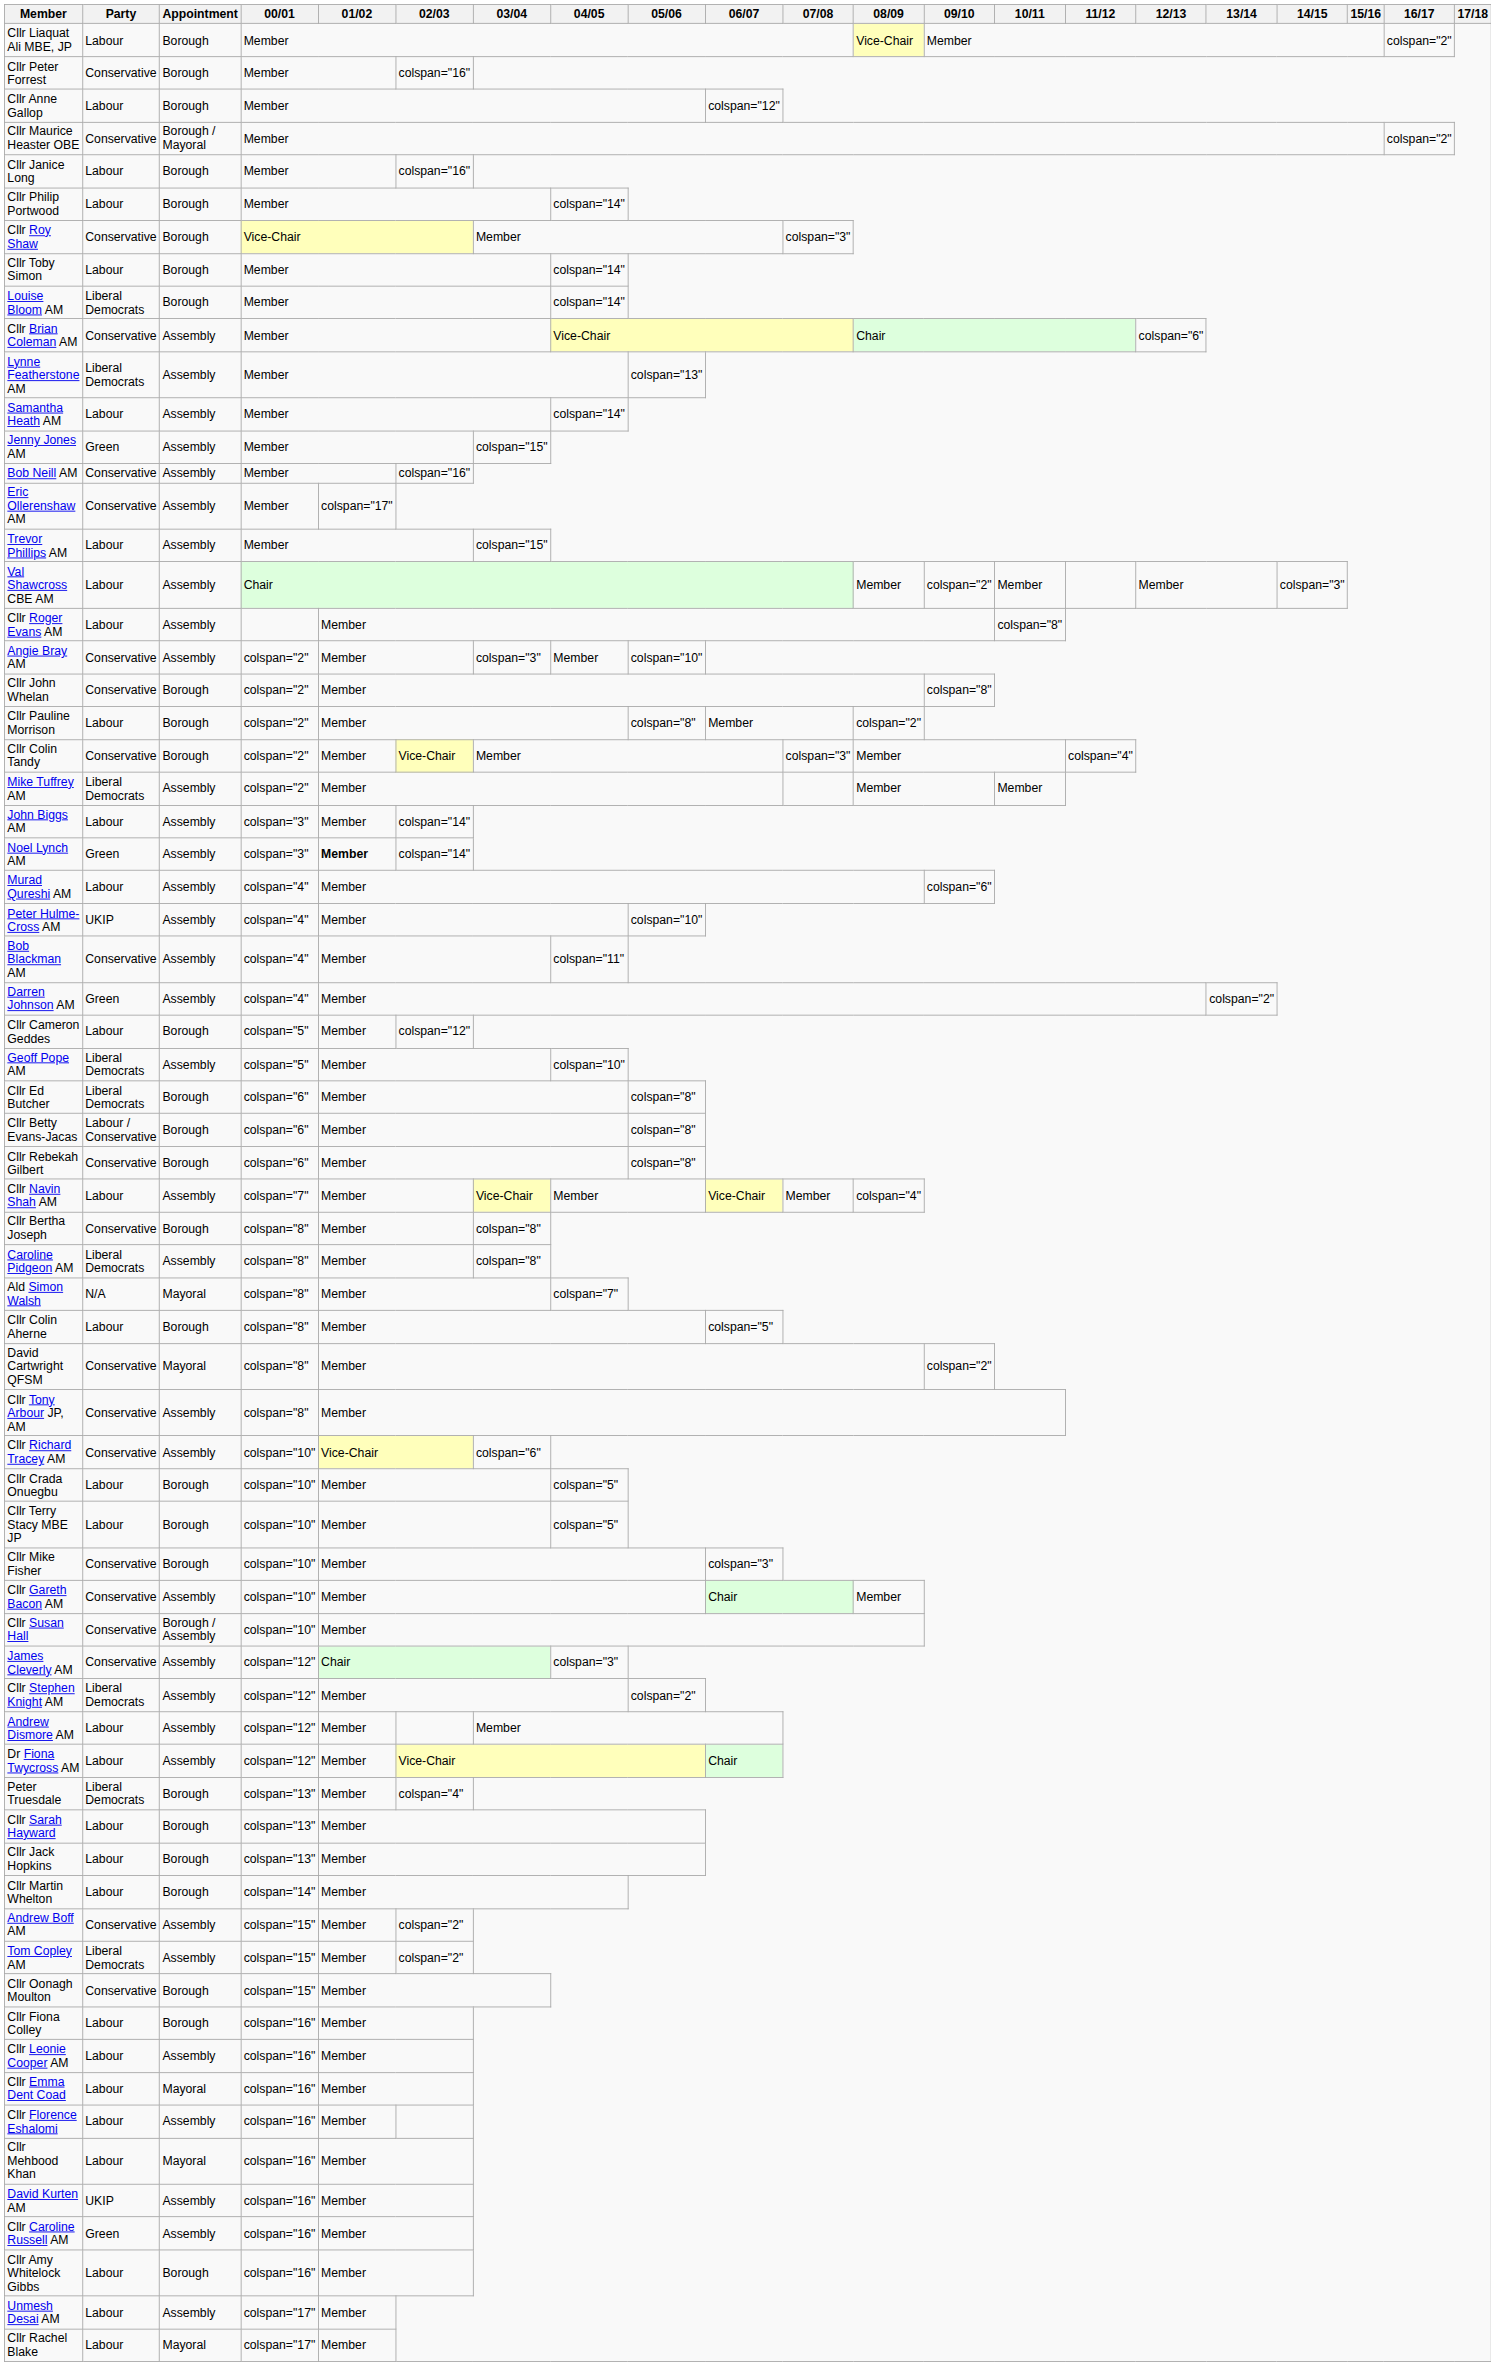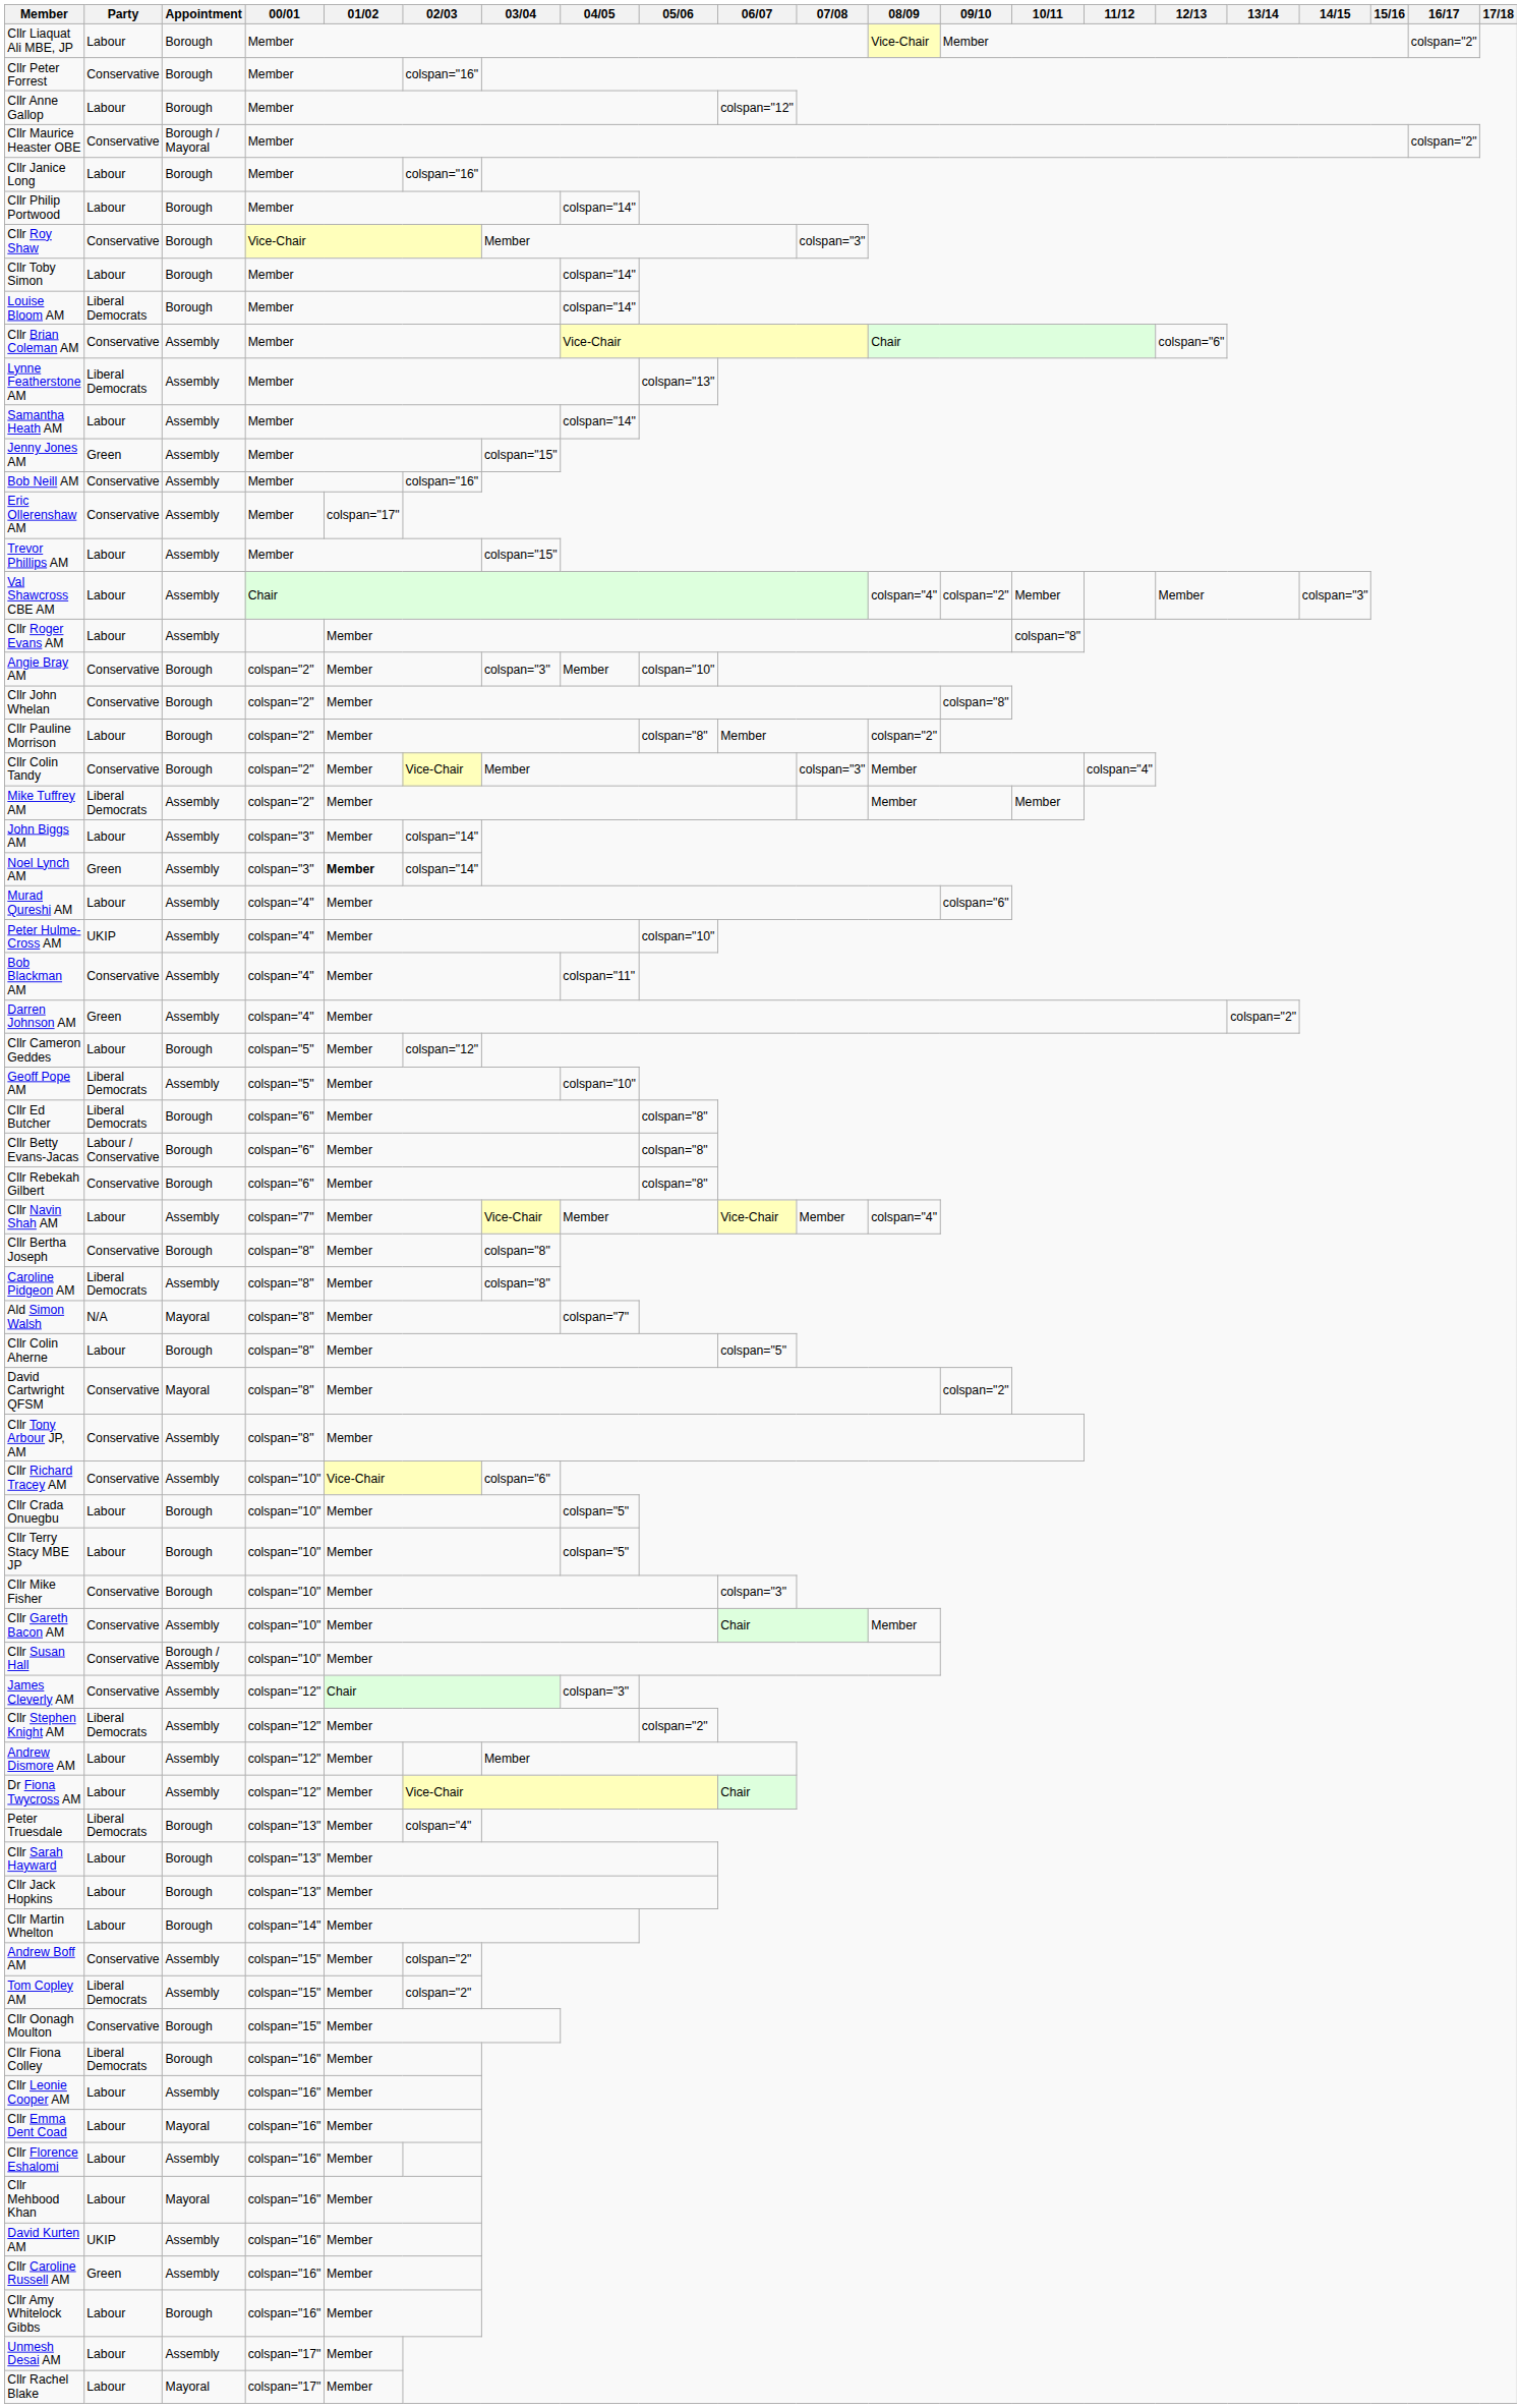Val Shawcross CBE AM | 08/09: Member -> colspan="4"
Angie Bray AM | Appointment: Assembly -> Borough
Cllr Fiona Colley | Party: Labour -> Liberal Democrats
